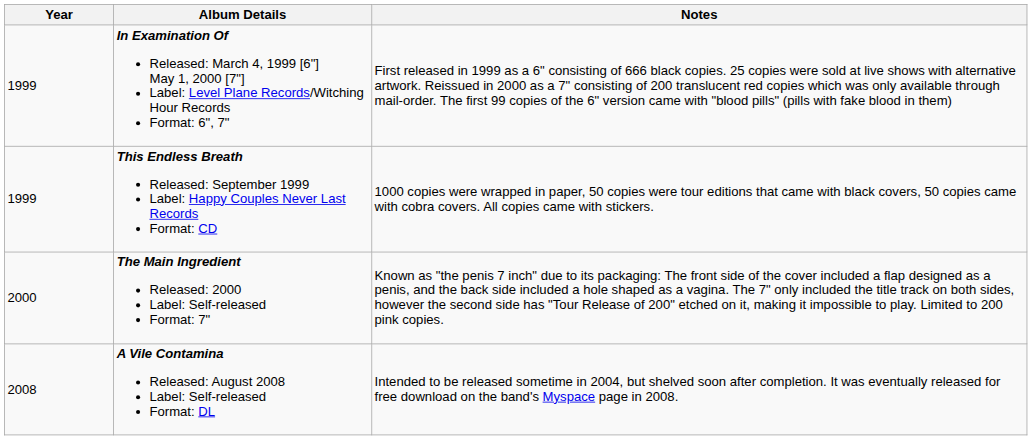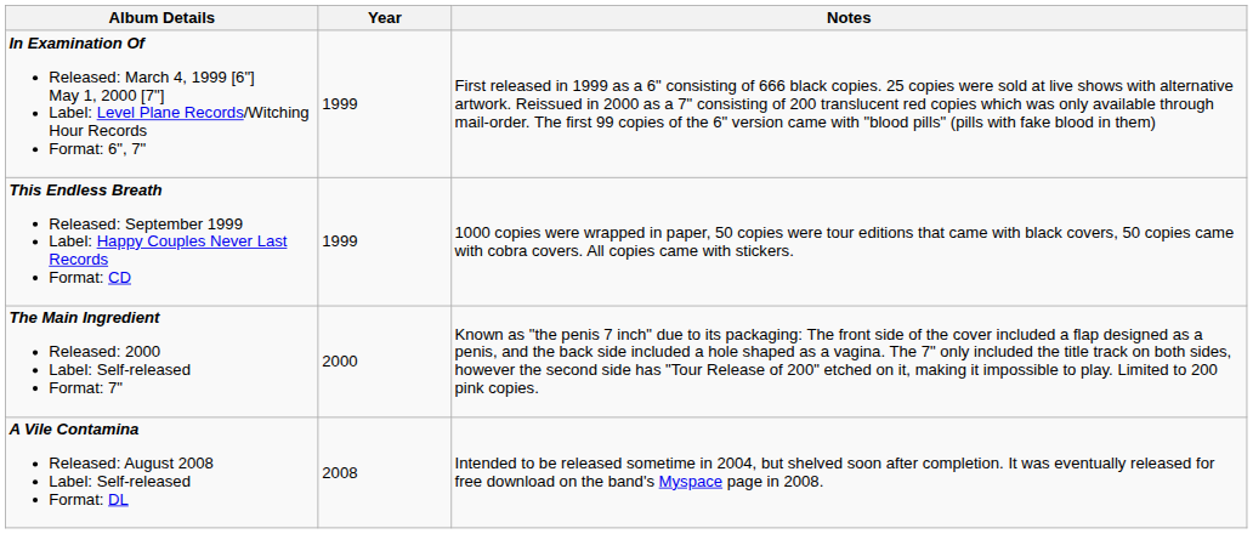columns swapped: Year <-> Album Details
